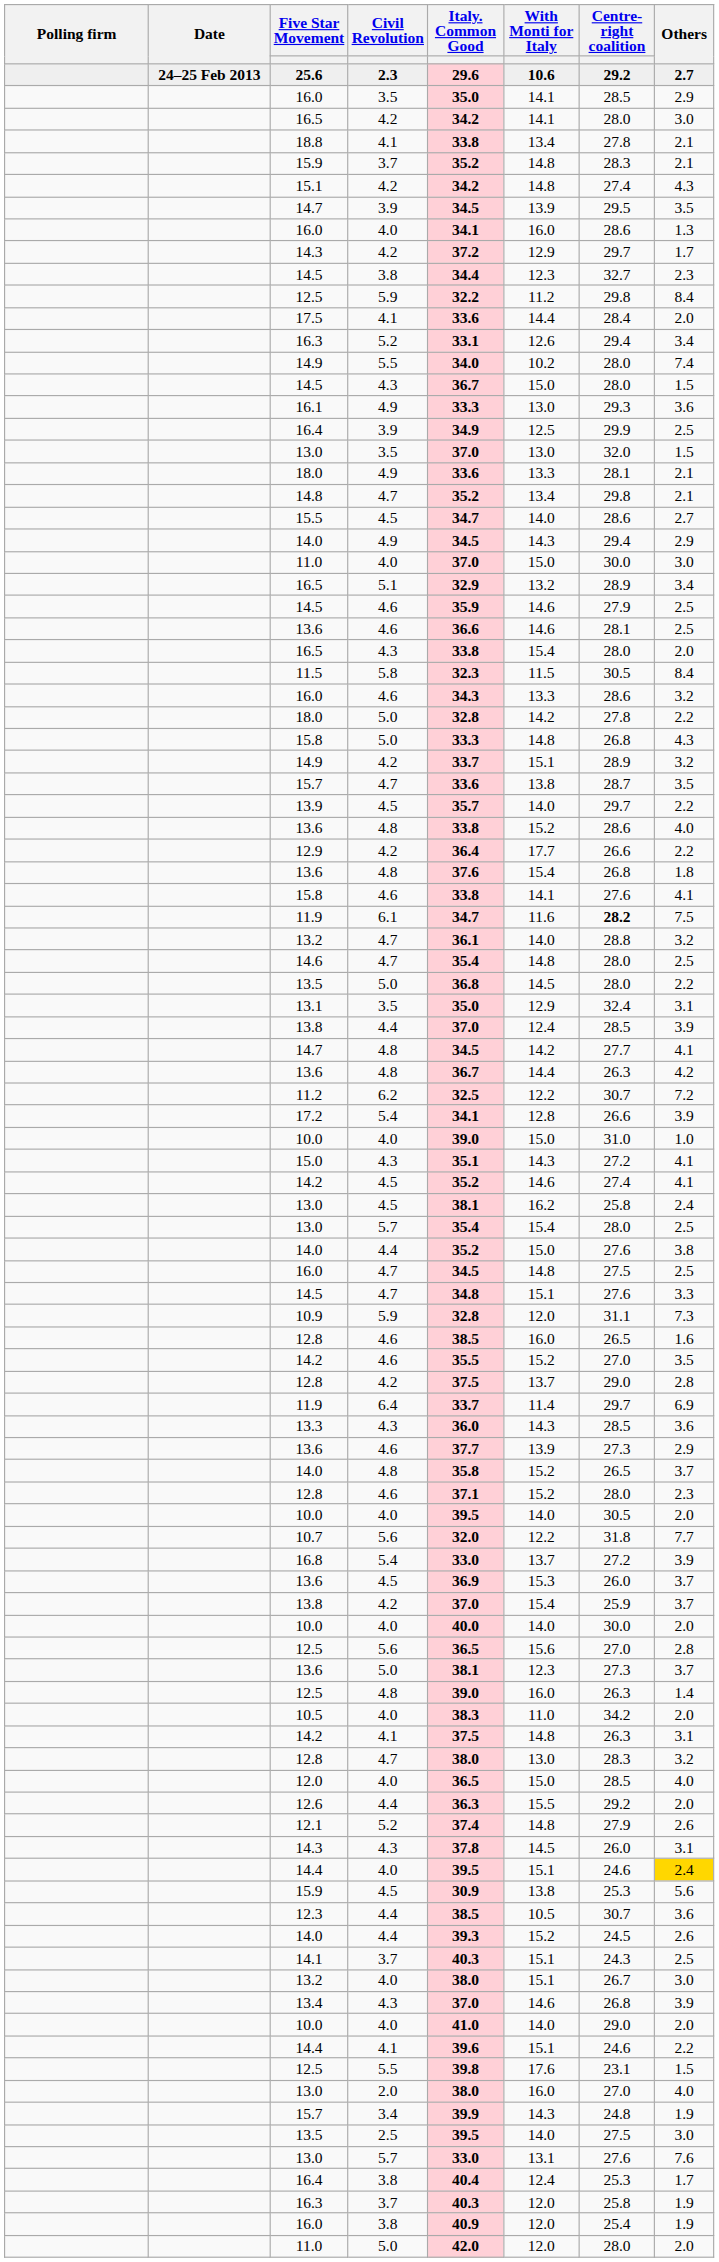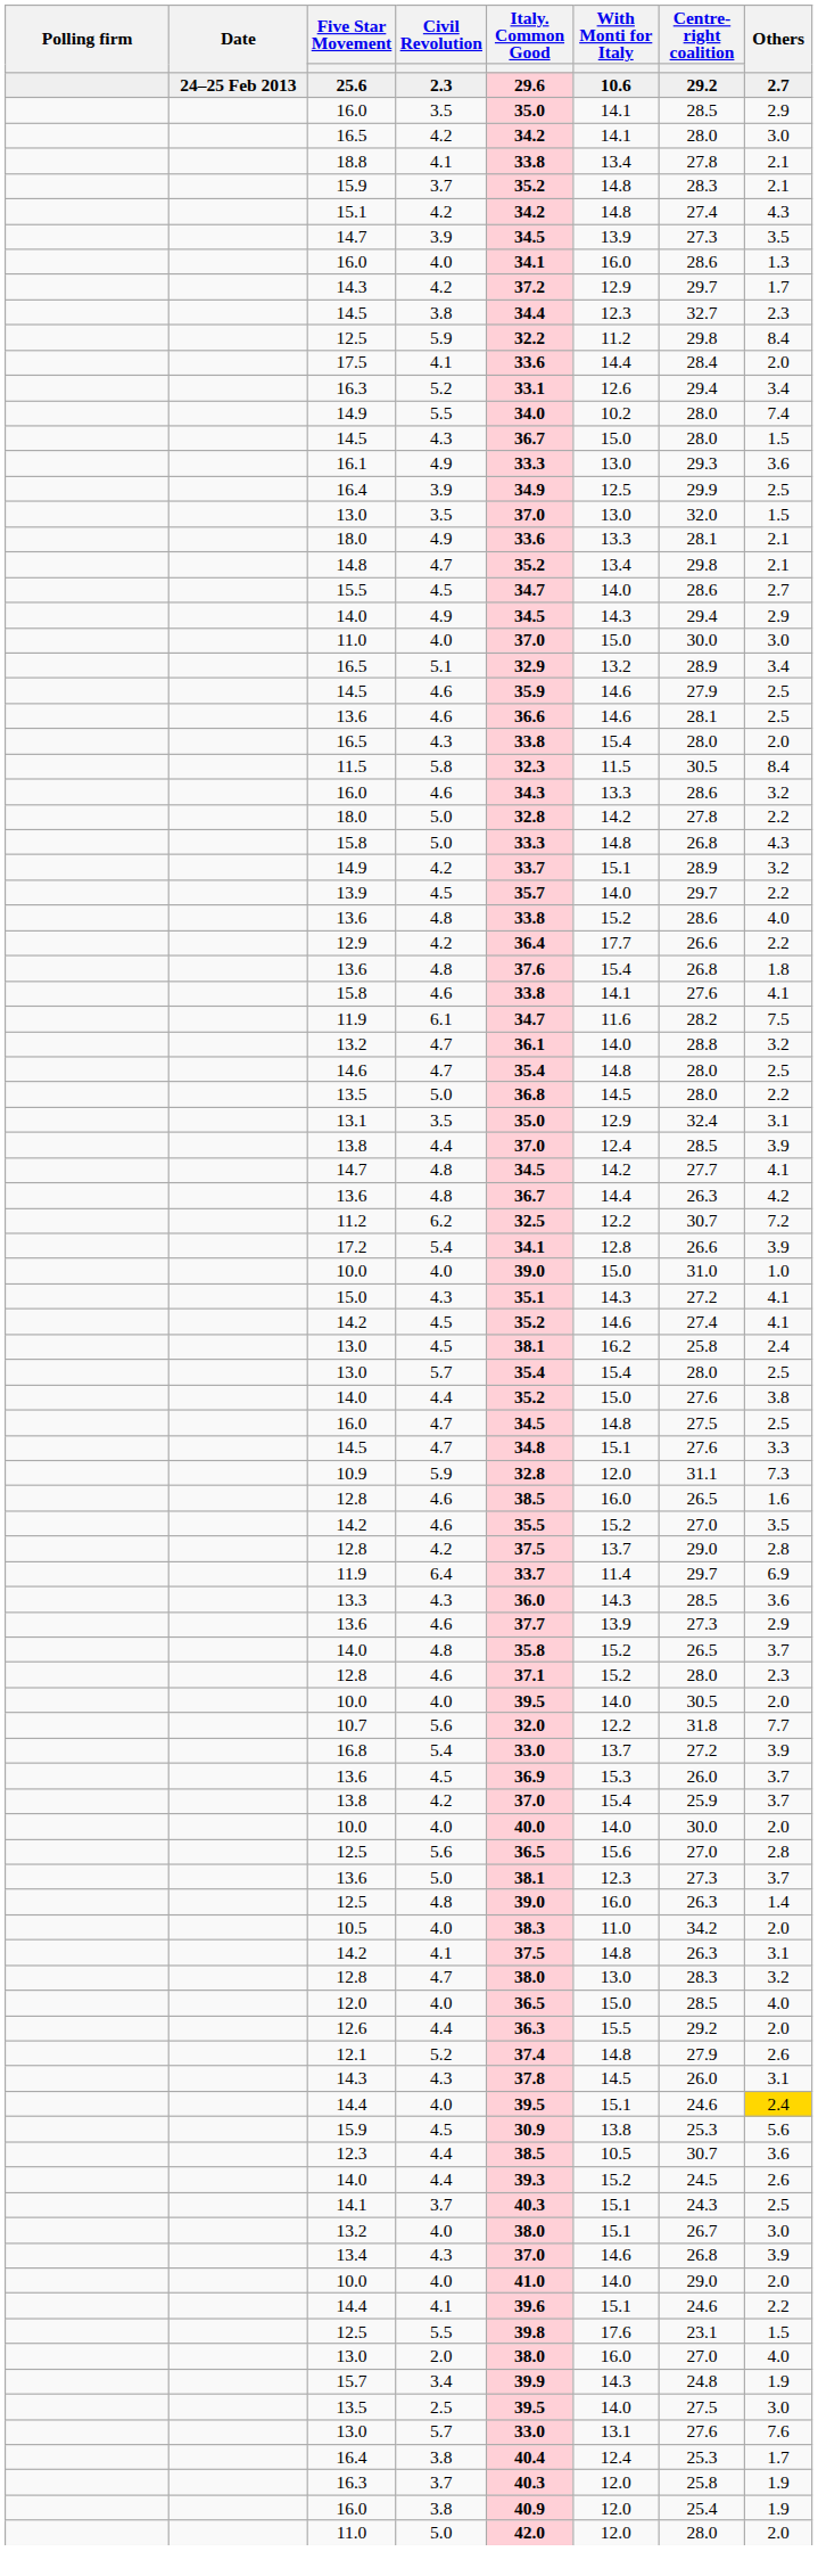14.7 / 3.9 | Centre-right coalition: 29.5 -> 27.3
- row: 15.7 | 4.7 | 33.6 | 13.8 | 28.7 | 3.5
11.9 / 6.1 | Centre-right coalition: bold -> normal
